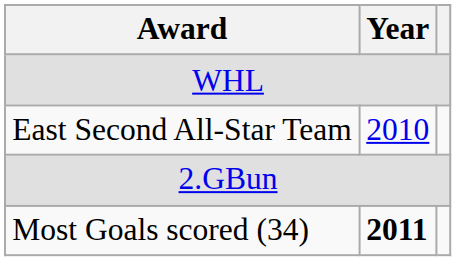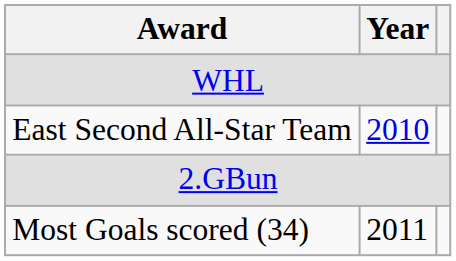Most Goals scored (34) | Year: bold -> normal
